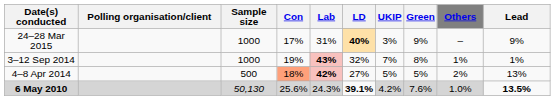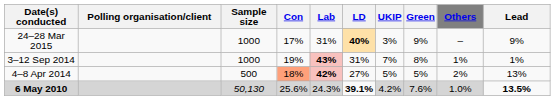3–12 Sep 2014 | LD: 32% -> 31%
